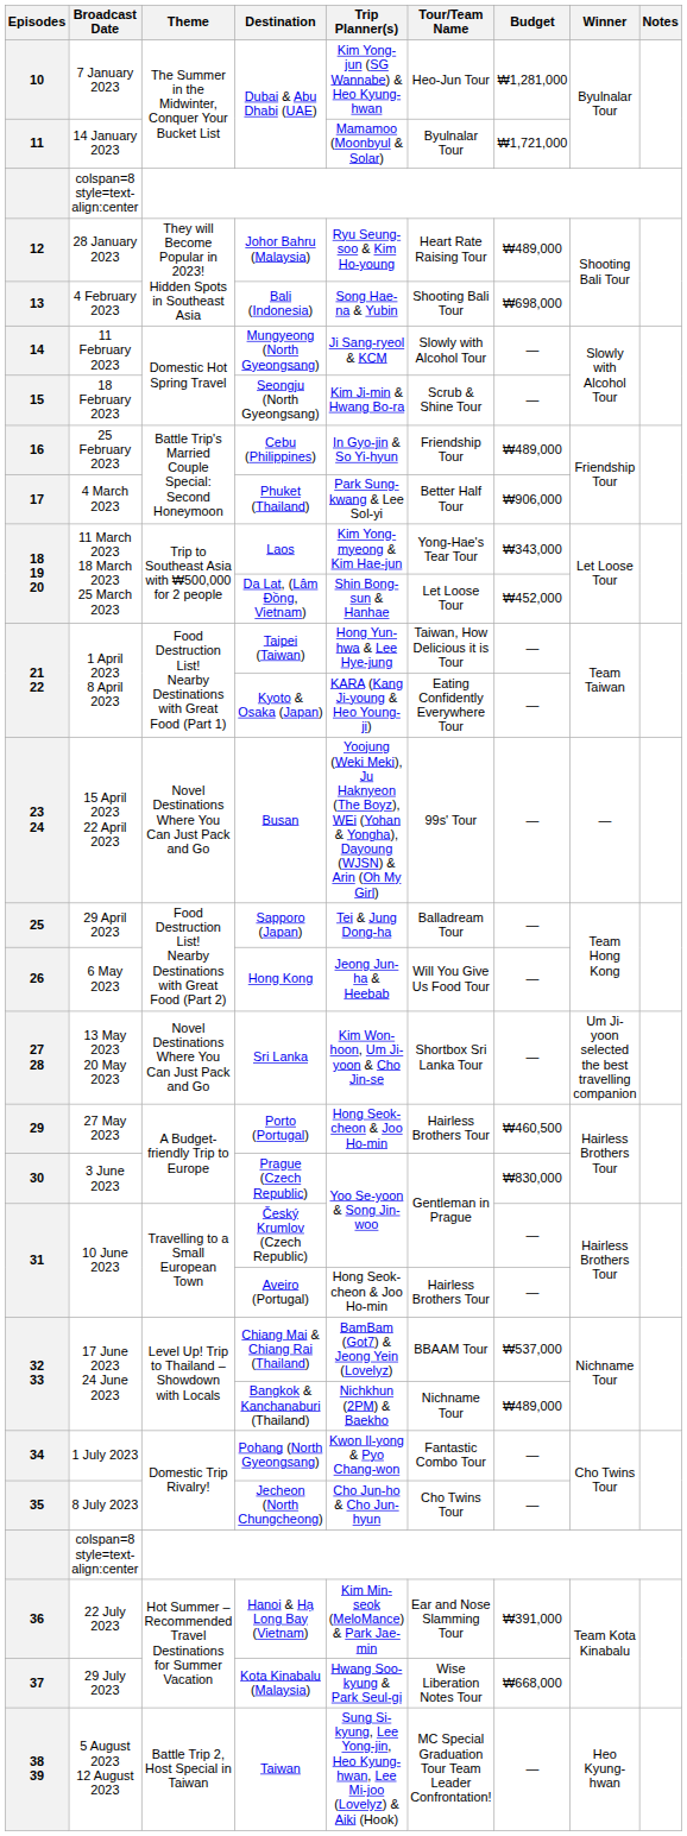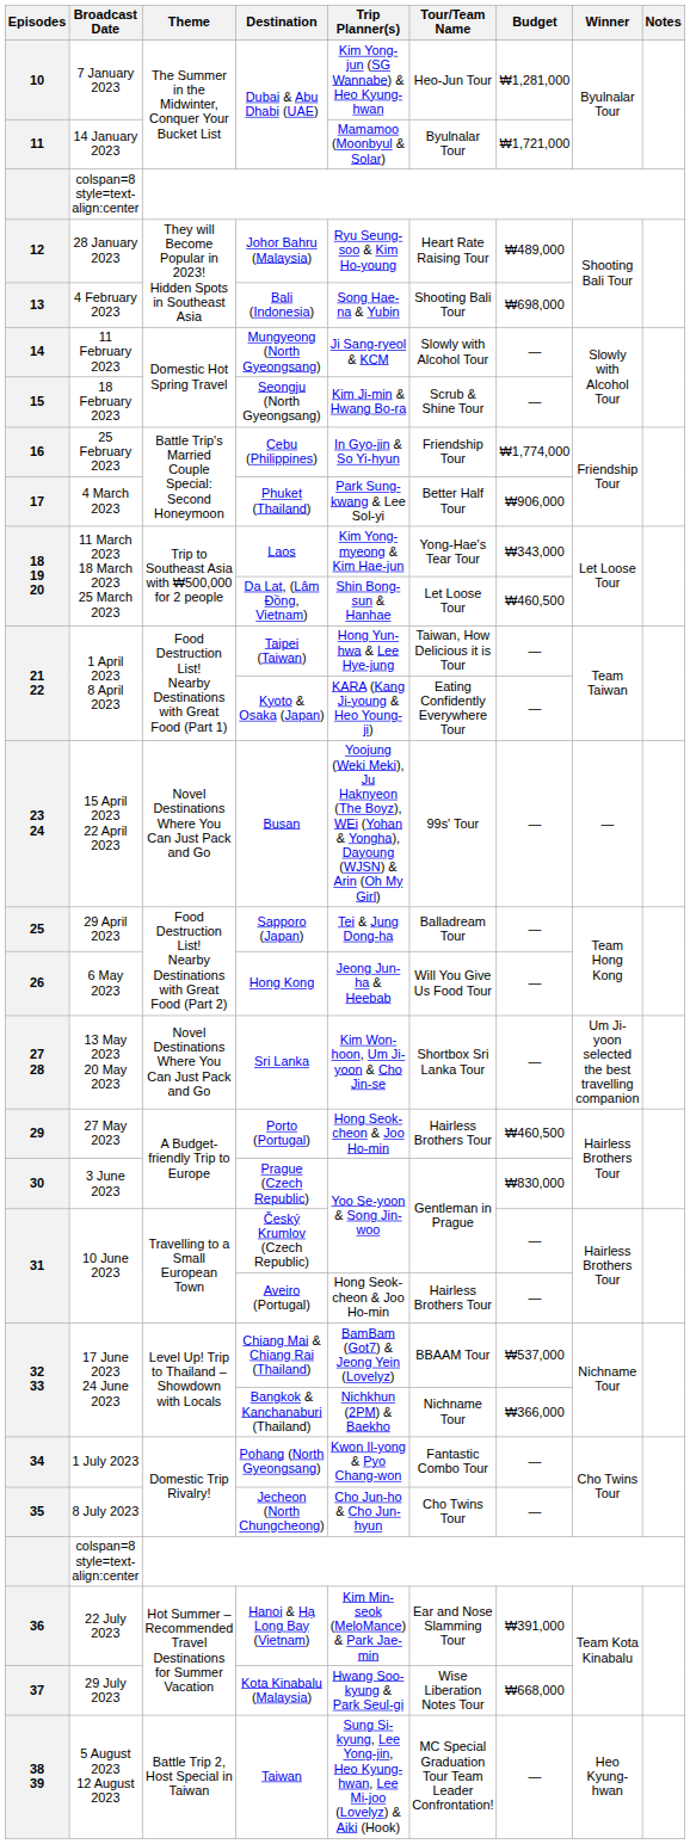Cebu (Philippines) | Budget: ₩489,000 -> ₩1,774,000
Da Lat, (Lâm Đồng, Vietnam) | Budget: ₩452,000 -> ₩460,500
Bangkok & Kanchanaburi (Thailand) | Budget: ₩489,000 -> ₩366,000
